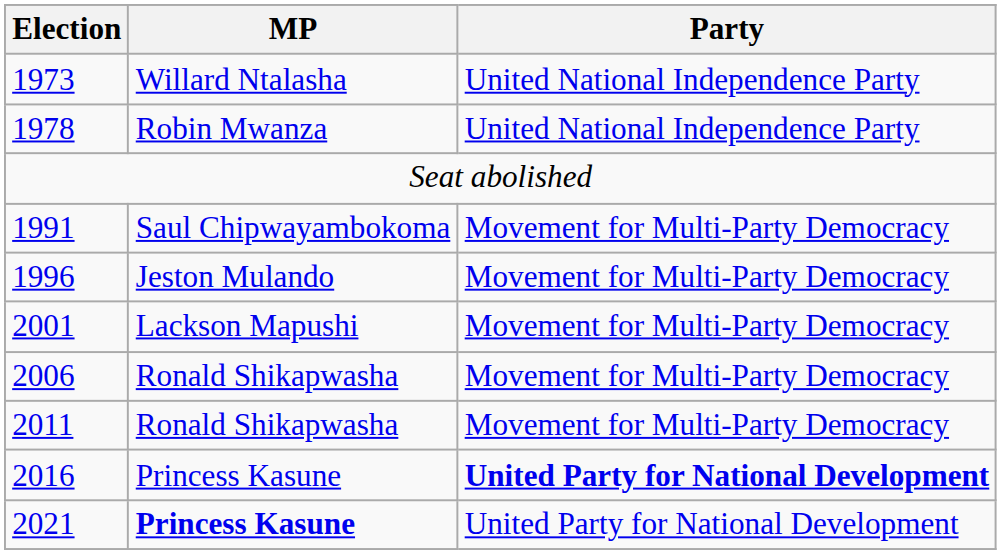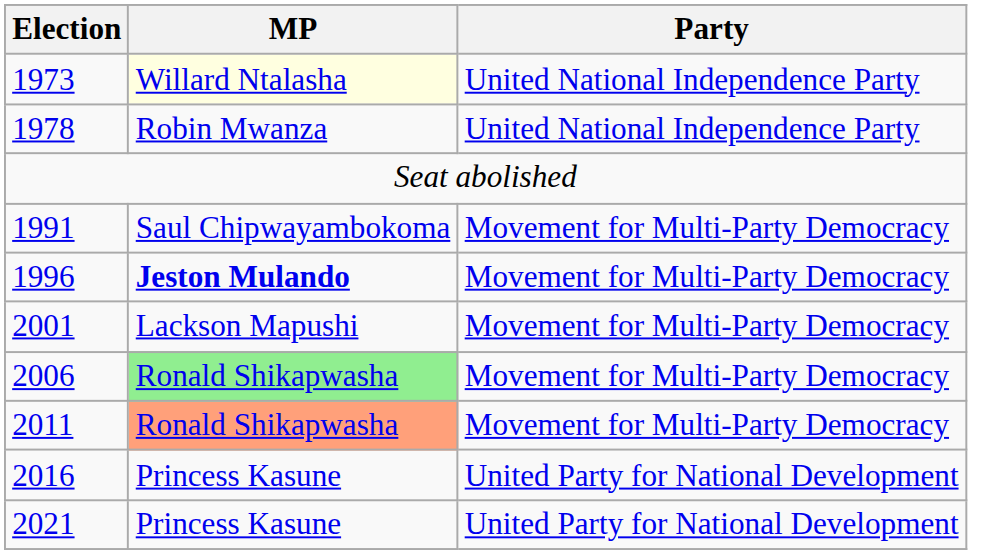1973 | MP: no background -> lightyellow background
1996 | MP: normal -> bold
2006 | MP: no background -> lightgreen background
2011 | MP: no background -> lightsalmon background
2016 | Party: bold -> normal
2021 | MP: bold -> normal
